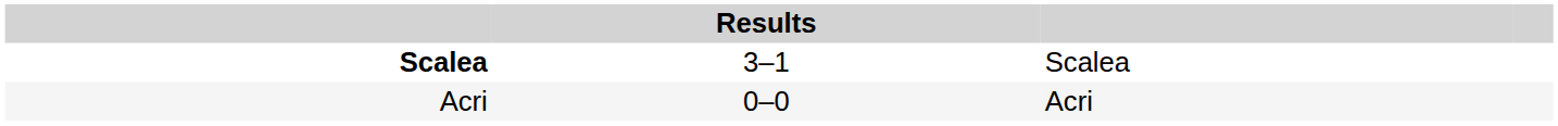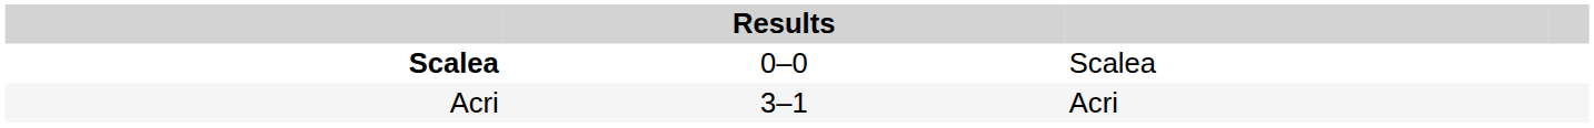row 2 | Results: 3–1 -> 0–0
row 3 | Results: 0–0 -> 3–1
